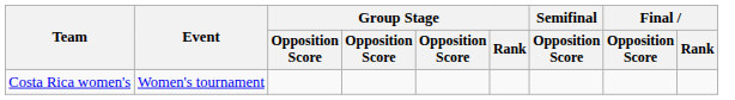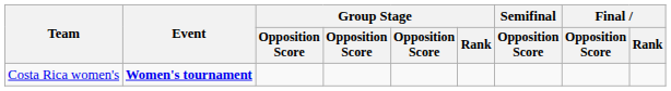Costa Rica women's | Event: normal -> bold
